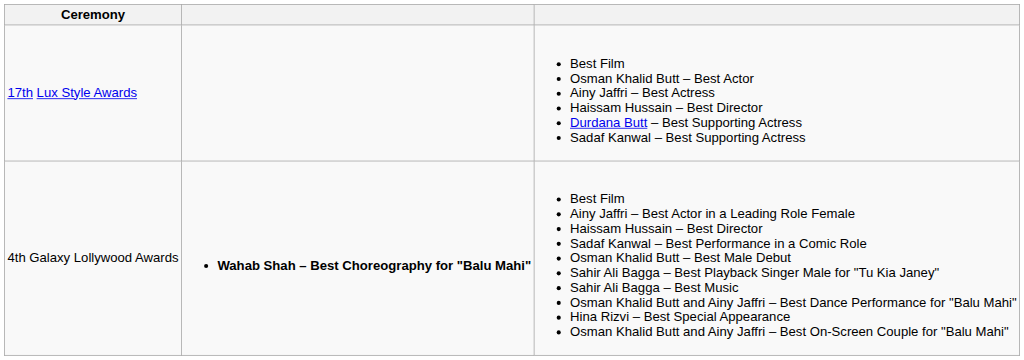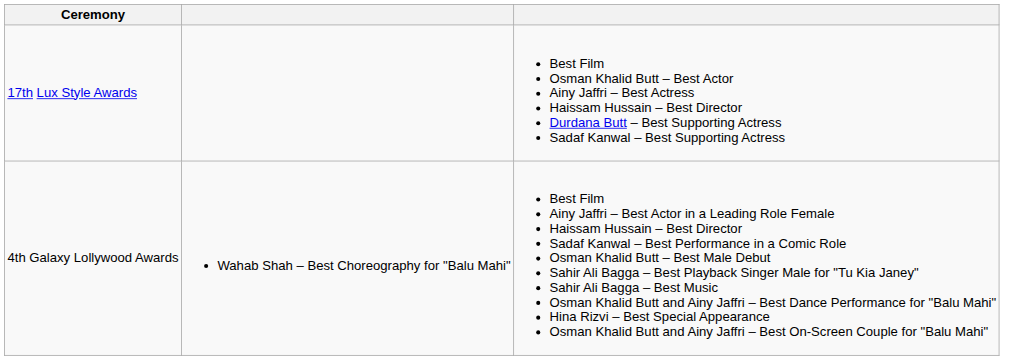4th Galaxy Lollywood Awards | column 2: bold -> normal
